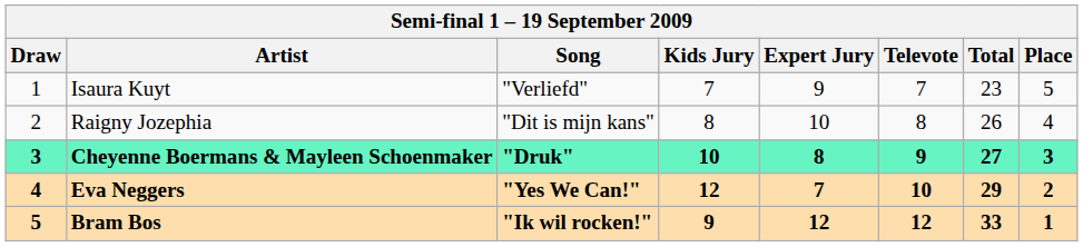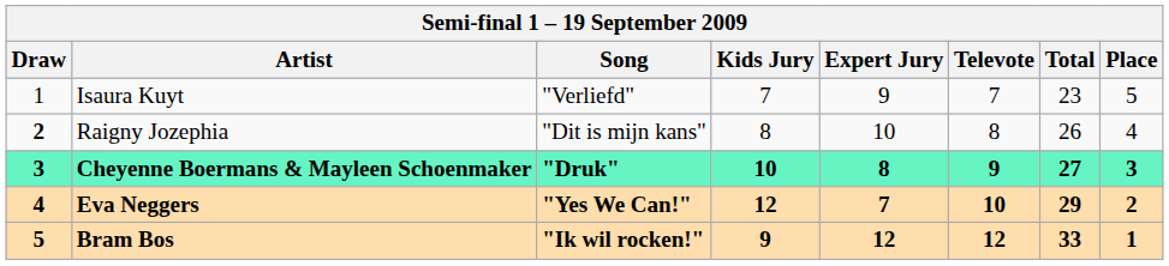Raigny Jozephia | Draw: normal -> bold
